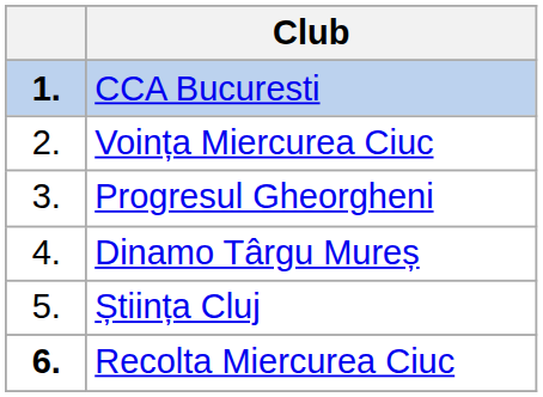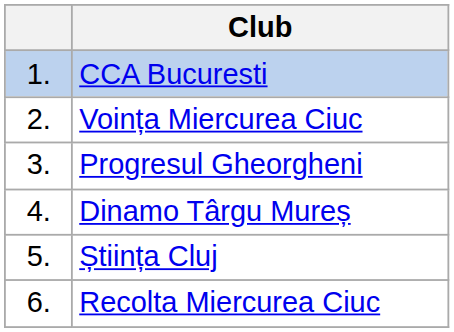CCA Bucuresti | column 1: bold -> normal
Recolta Miercurea Ciuc | column 1: bold -> normal
